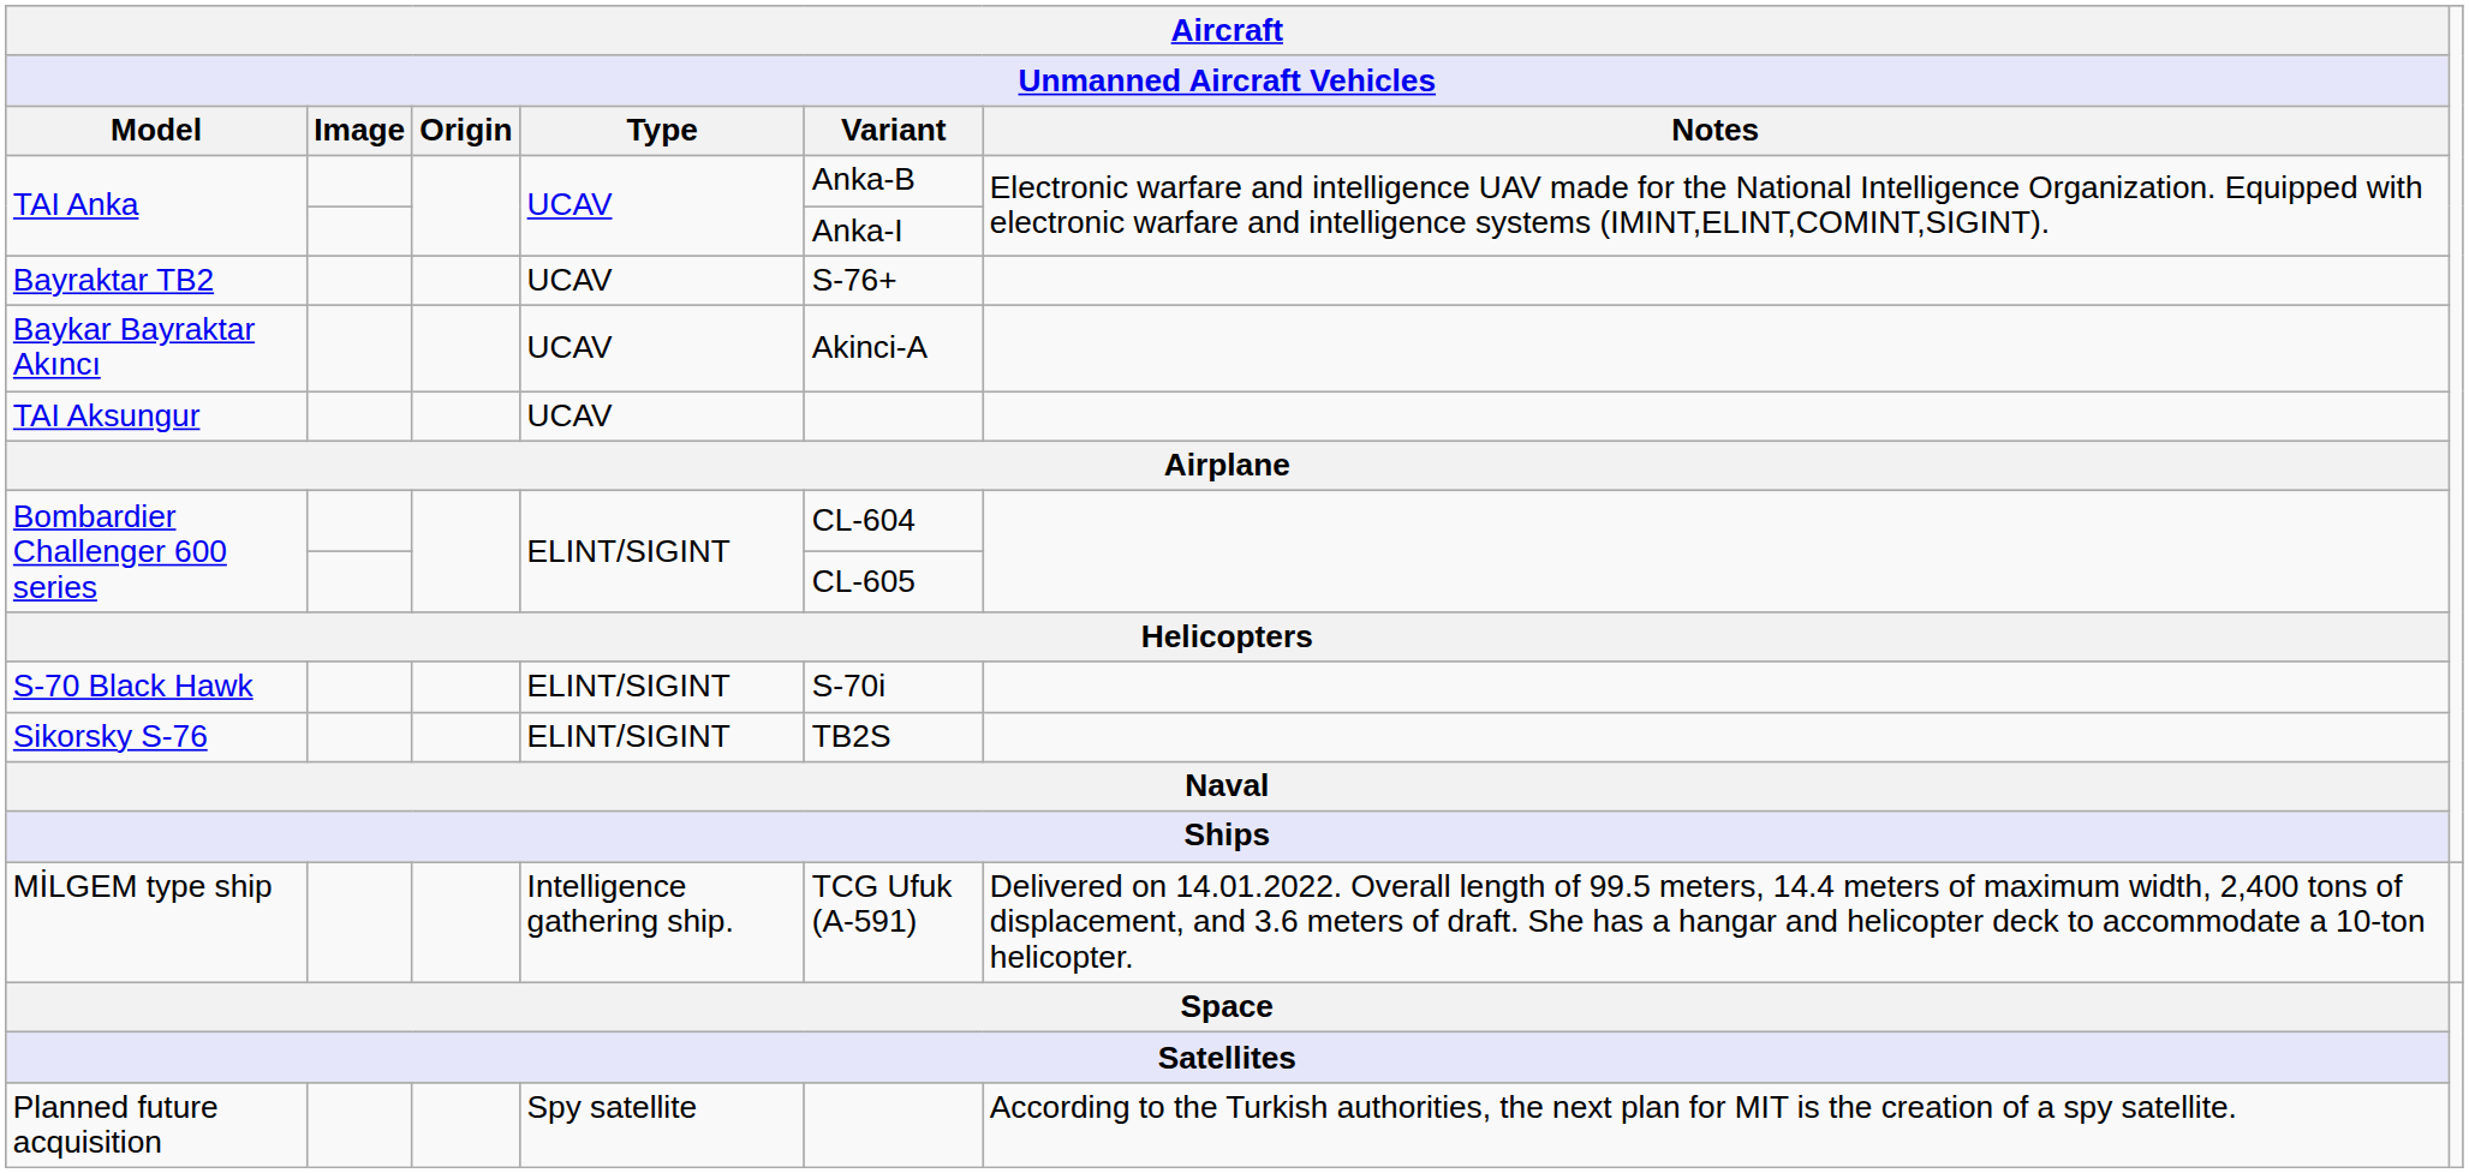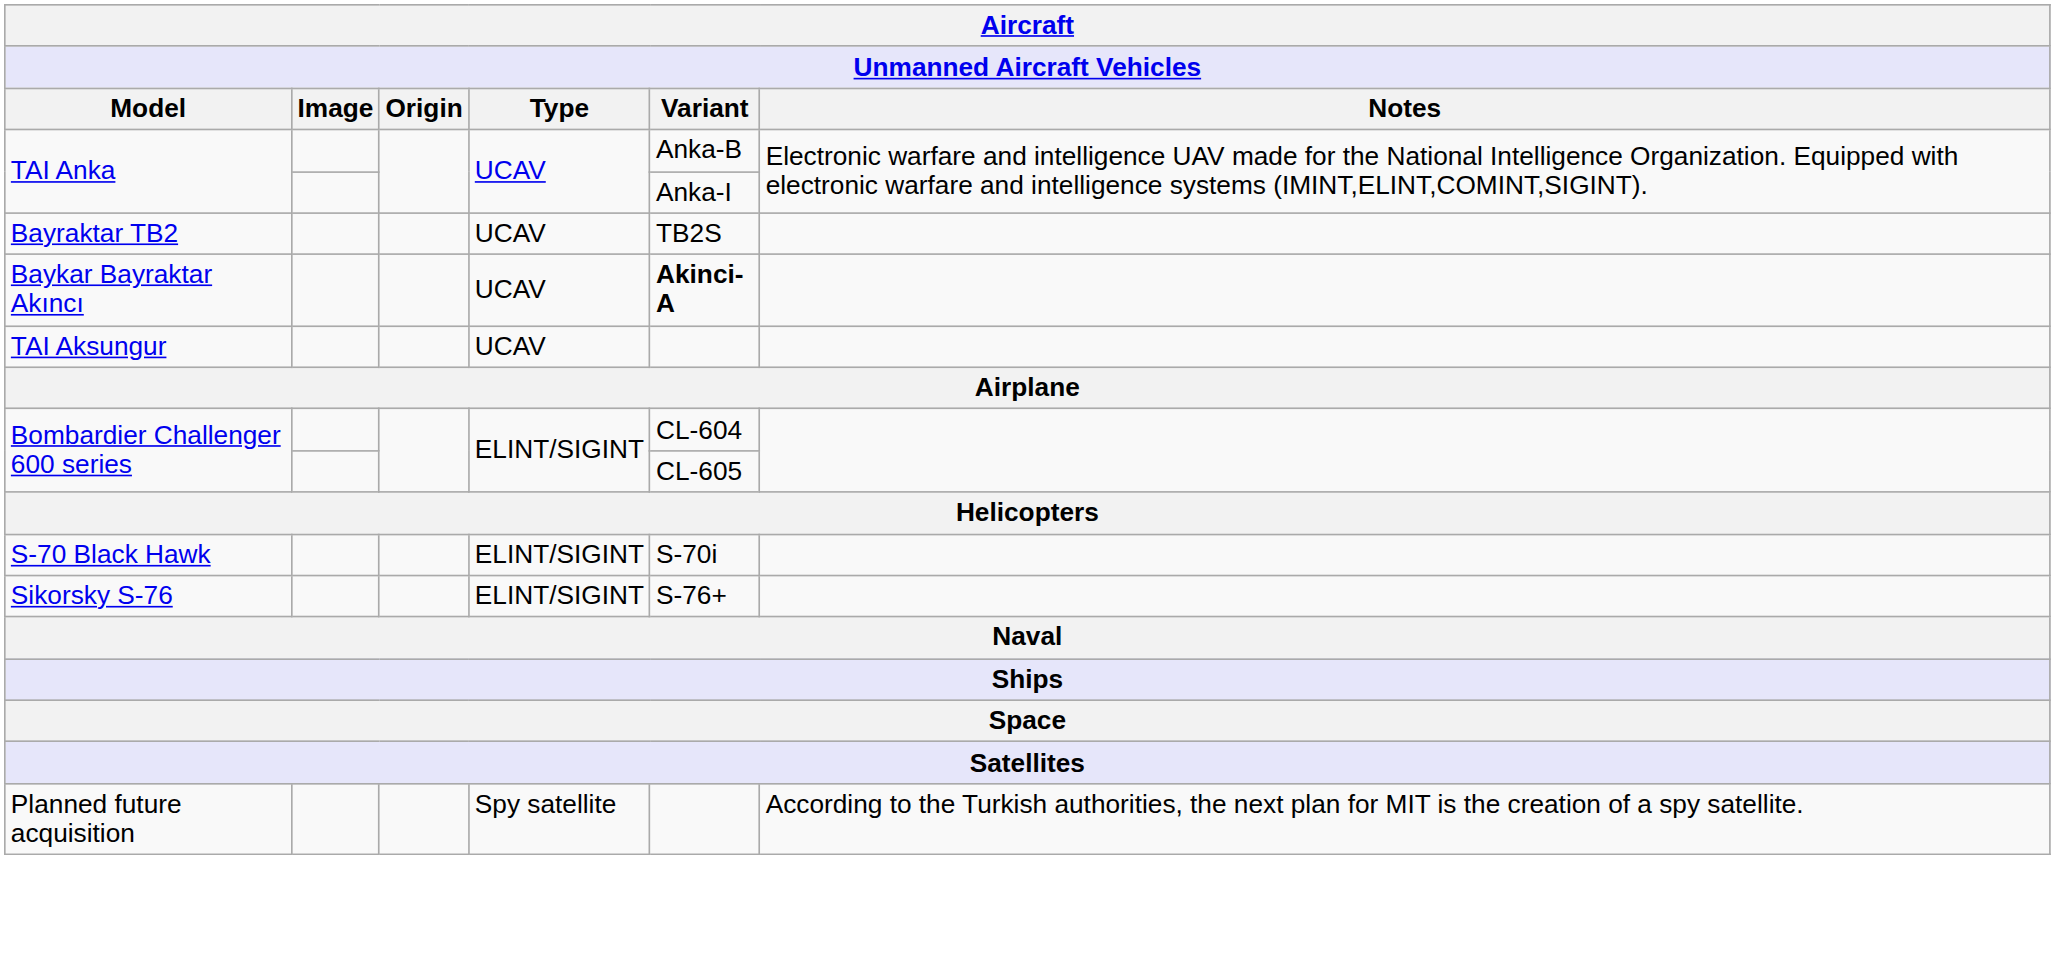Bayraktar TB2 | Aircraft / Unmanned Aircraft Vehicles / Variant: S-76+ -> TB2S
Baykar Bayraktar Akıncı | Aircraft / Unmanned Aircraft Vehicles / Variant: normal -> bold
Sikorsky S-76 | Aircraft / Unmanned Aircraft Vehicles / Variant: TB2S -> S-76+
- row: MİLGEM type ship | Intelligence gathering ship. | TCG Ufuk (A-591) | Delivered on 14.01.2022. Overall length of 99.5 meters, 14.4 meters of maximum width, 2,400 tons of displacement, and 3.6 meters of draft. She has a hangar and helicopter deck to accommodate a 10-ton helicopter.
